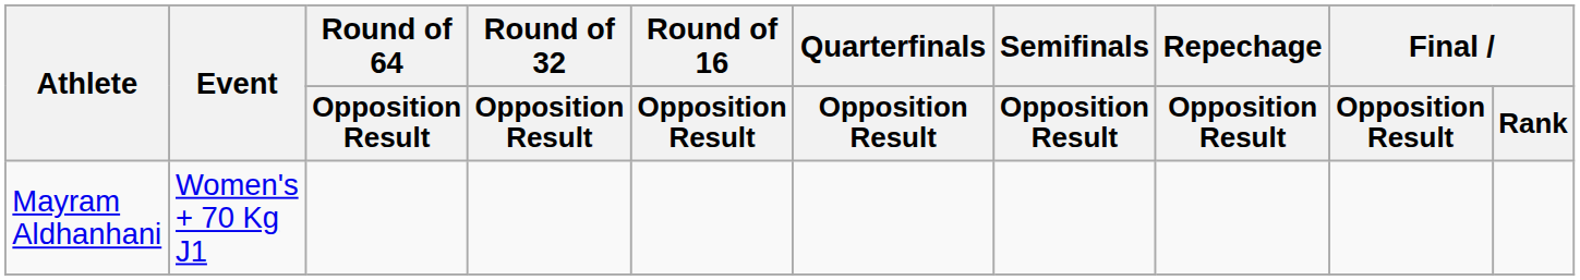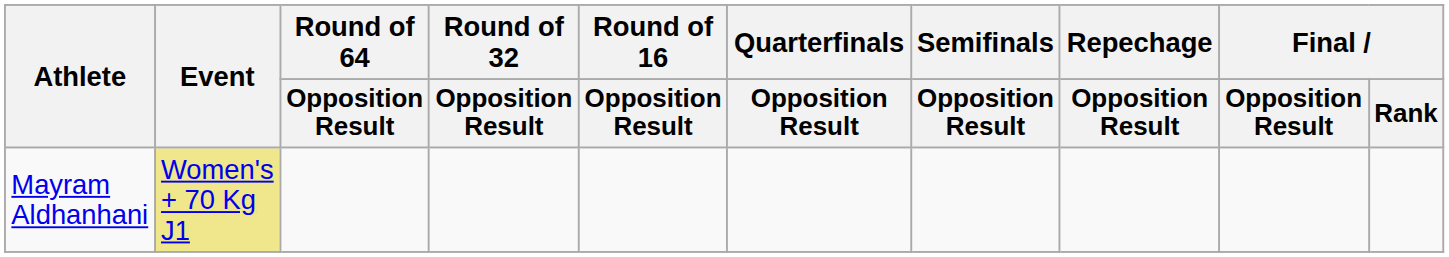Mayram Aldhanhani | Event: no background -> khaki background
